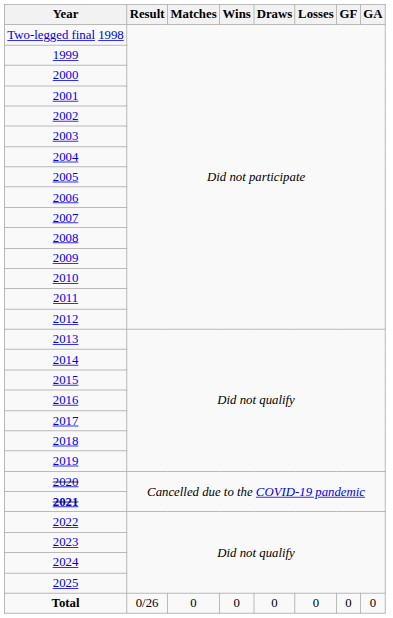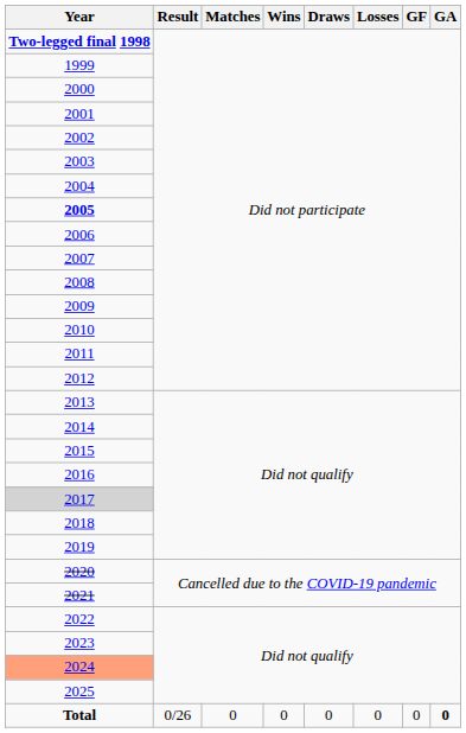Two-legged final 1998 | Year: normal -> bold
2005 | Year: normal -> bold
2017 | Year: no background -> lightgrey background
2021 | Year: bold -> normal
2024 | Year: no background -> lightsalmon background
Total | GA: normal -> bold
